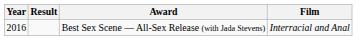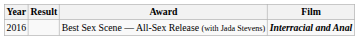row 2 | Film: normal -> bold
